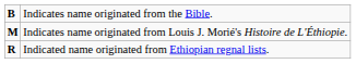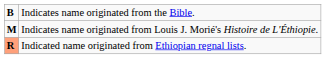Indicated name originated from Ethiopian regnal lists. | column 1: no background -> lightsalmon background
